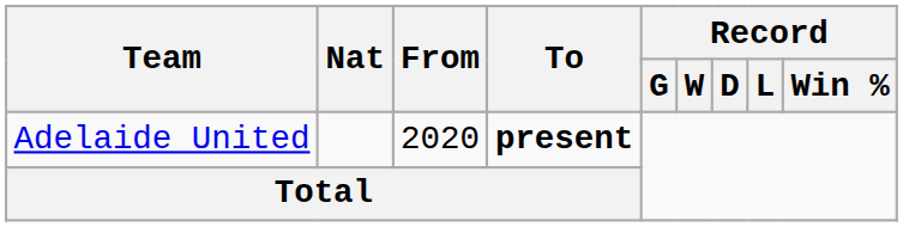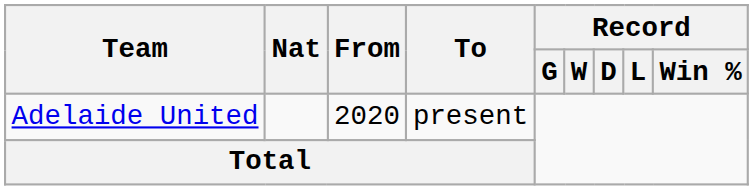Adelaide United | To: bold -> normal
